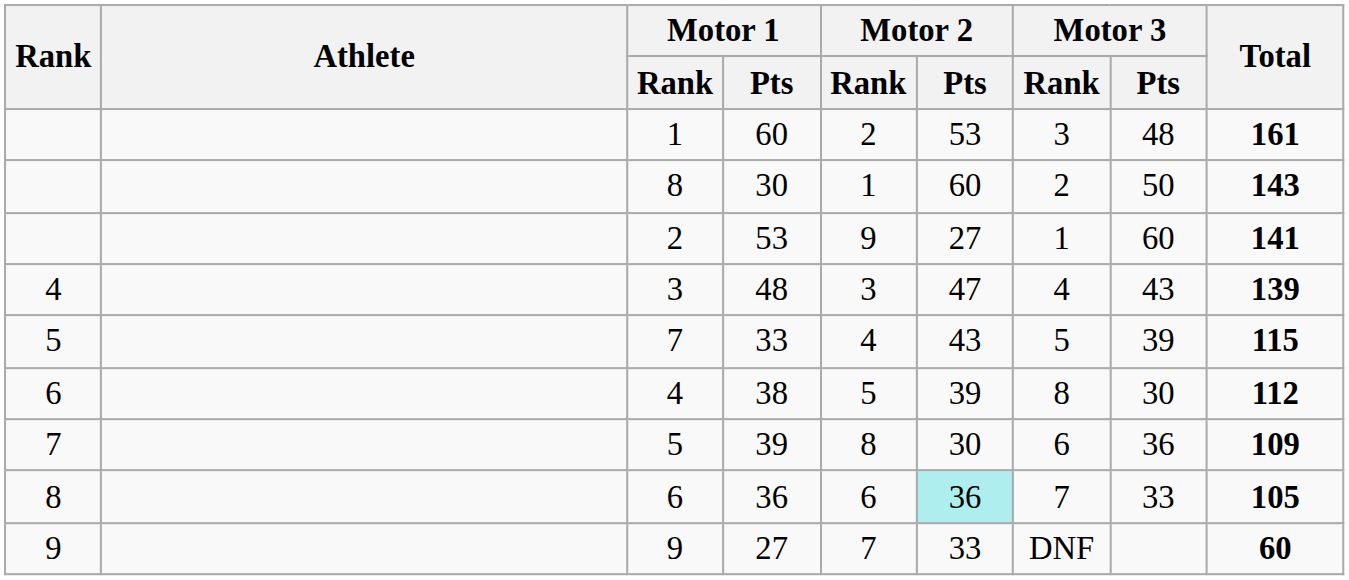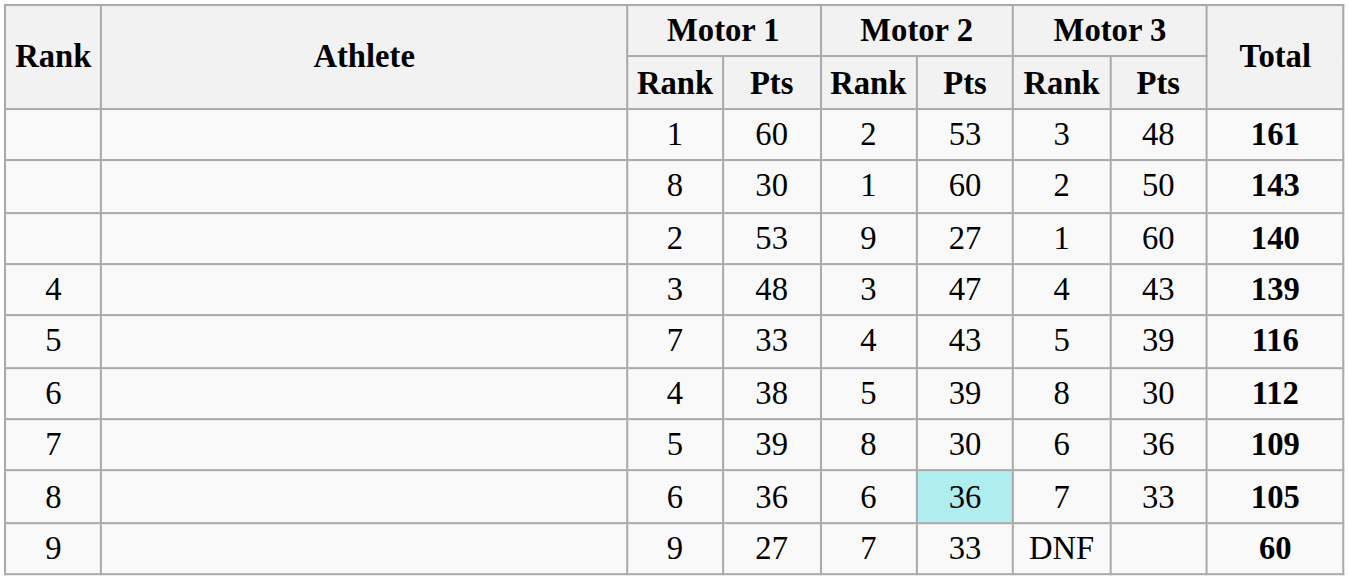row 5 | Total: 141 -> 140
row 7 | Total: 115 -> 116
